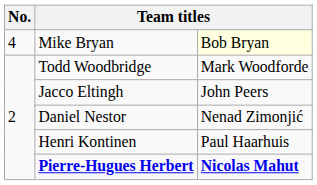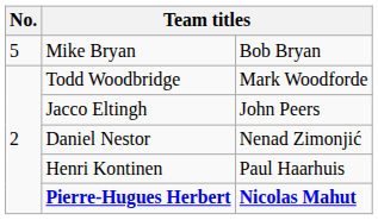Mike Bryan | No.: 4 -> 5
Mike Bryan | column 3: lightyellow background -> no background
